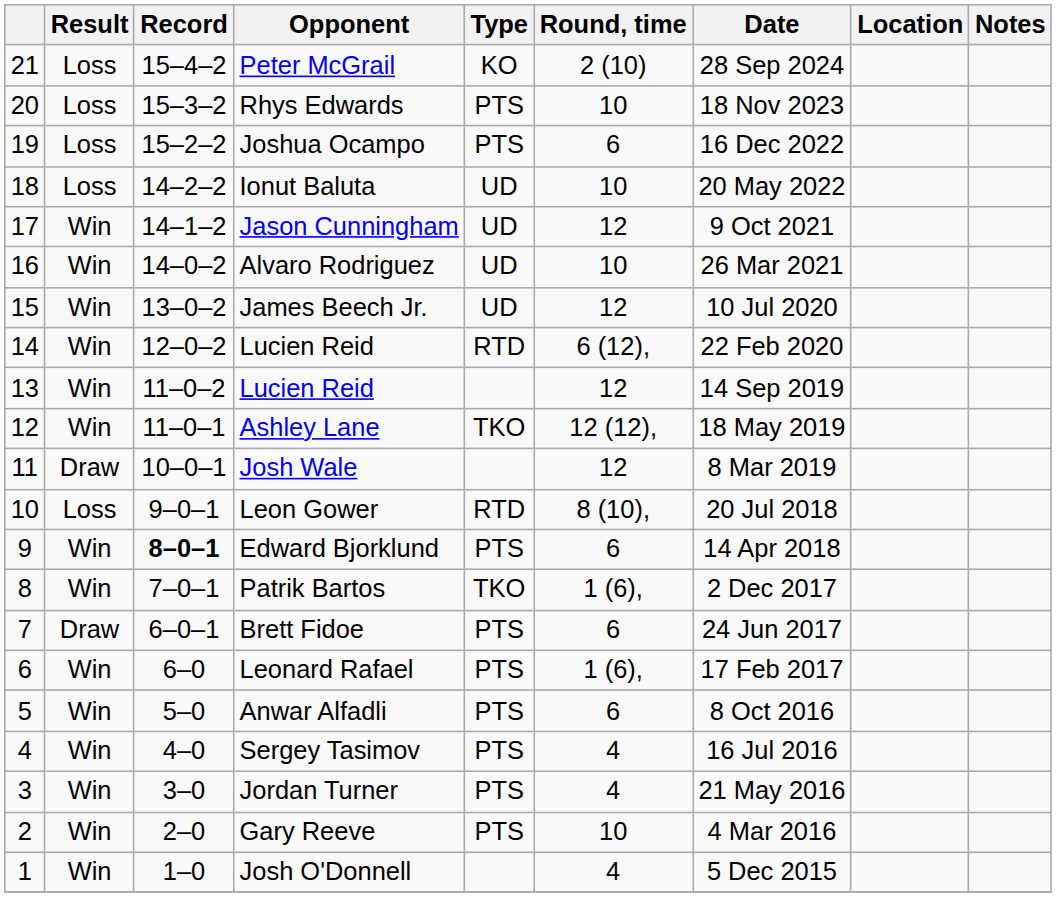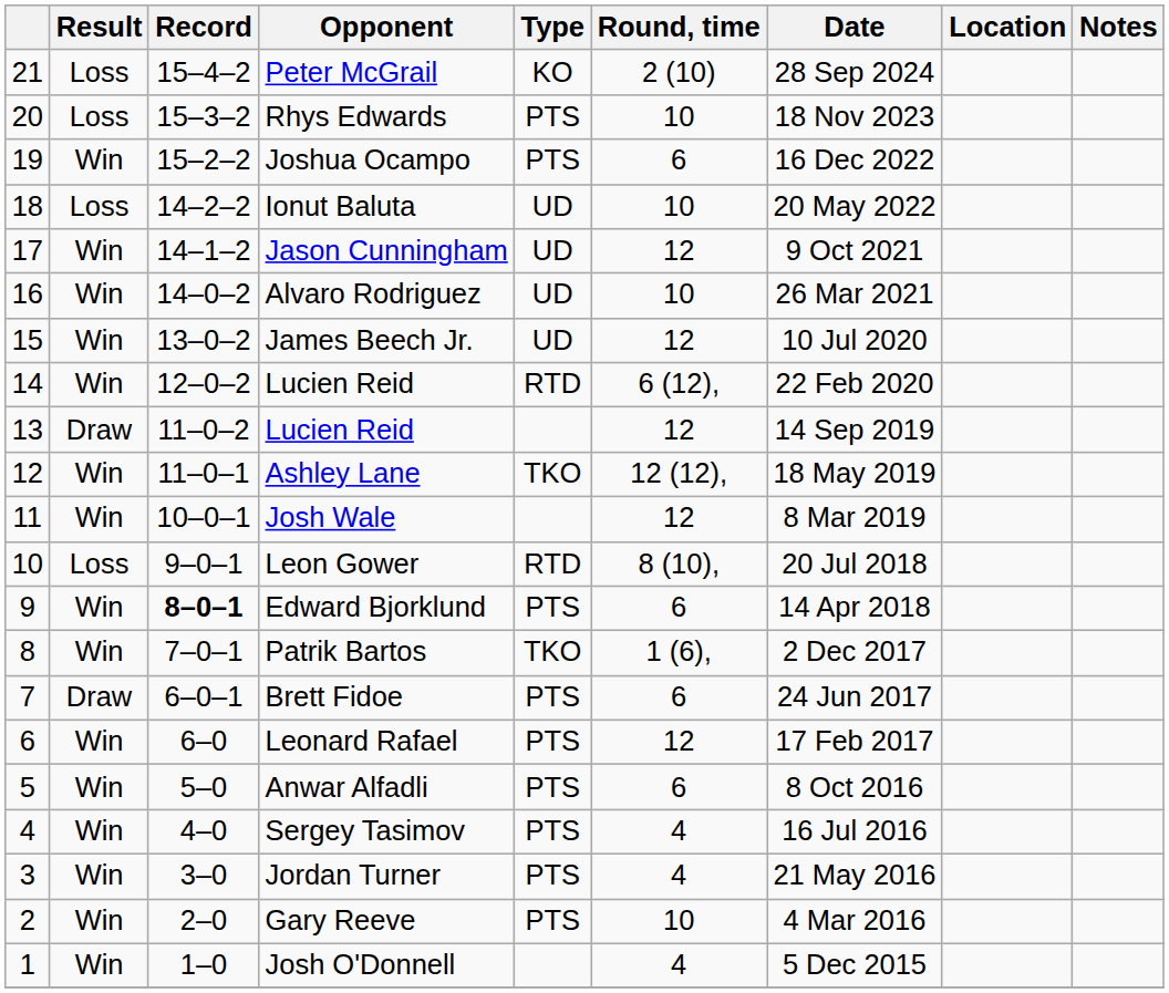Joshua Ocampo | Result: Loss -> Win
13 / Lucien Reid | Result: Win -> Draw
Josh Wale | Result: Draw -> Win
Leonard Rafael | Round, time: 1 (6), -> 12
